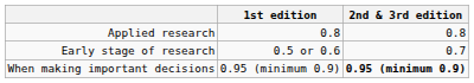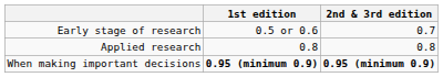rows swapped: Early stage of research <-> Applied research
When making important decisions | 1st edition: normal -> bold
